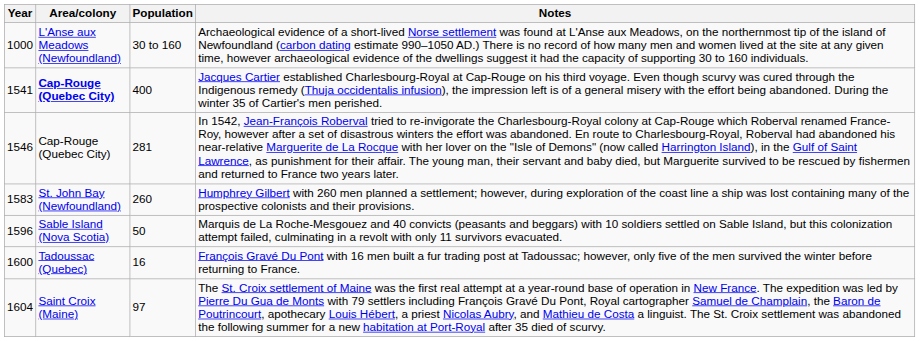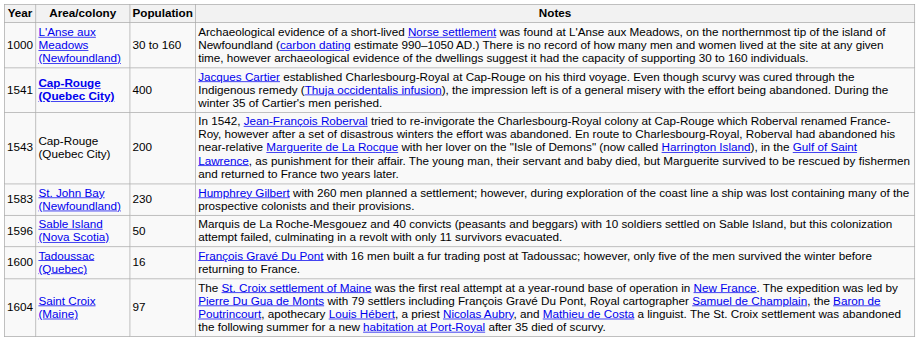row 4 | Year: 1546 -> 1543
row 4 | Population: 281 -> 200
row 5 | Population: 260 -> 230
